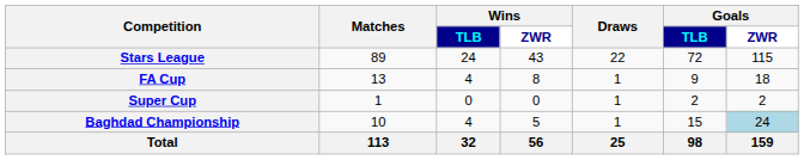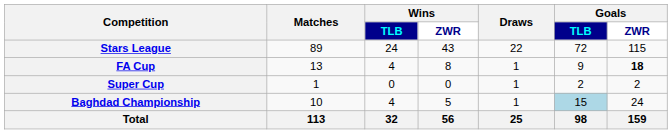FA Cup | Goals / ZWR: normal -> bold
Baghdad Championship | Goals / TLB: no background -> lightblue background
Baghdad Championship | Goals / ZWR: lightblue background -> no background
